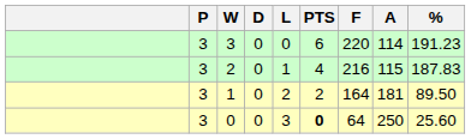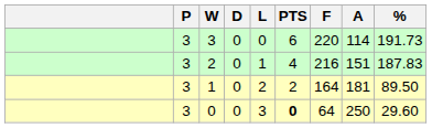row 2 | %: 191.23 -> 191.73
row 3 | A: 115 -> 151
row 5 | %: 25.60 -> 29.60
